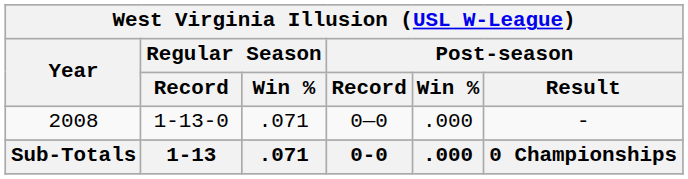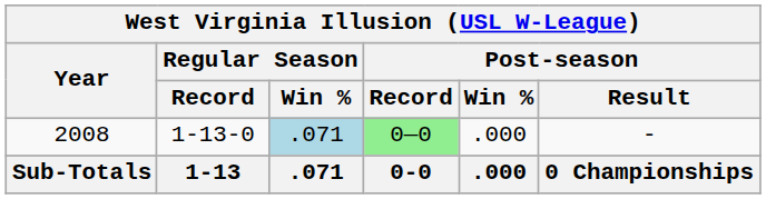2008 | Regular Season / Win %: no background -> lightblue background
2008 | Post-season / Record: no background -> lightgreen background
